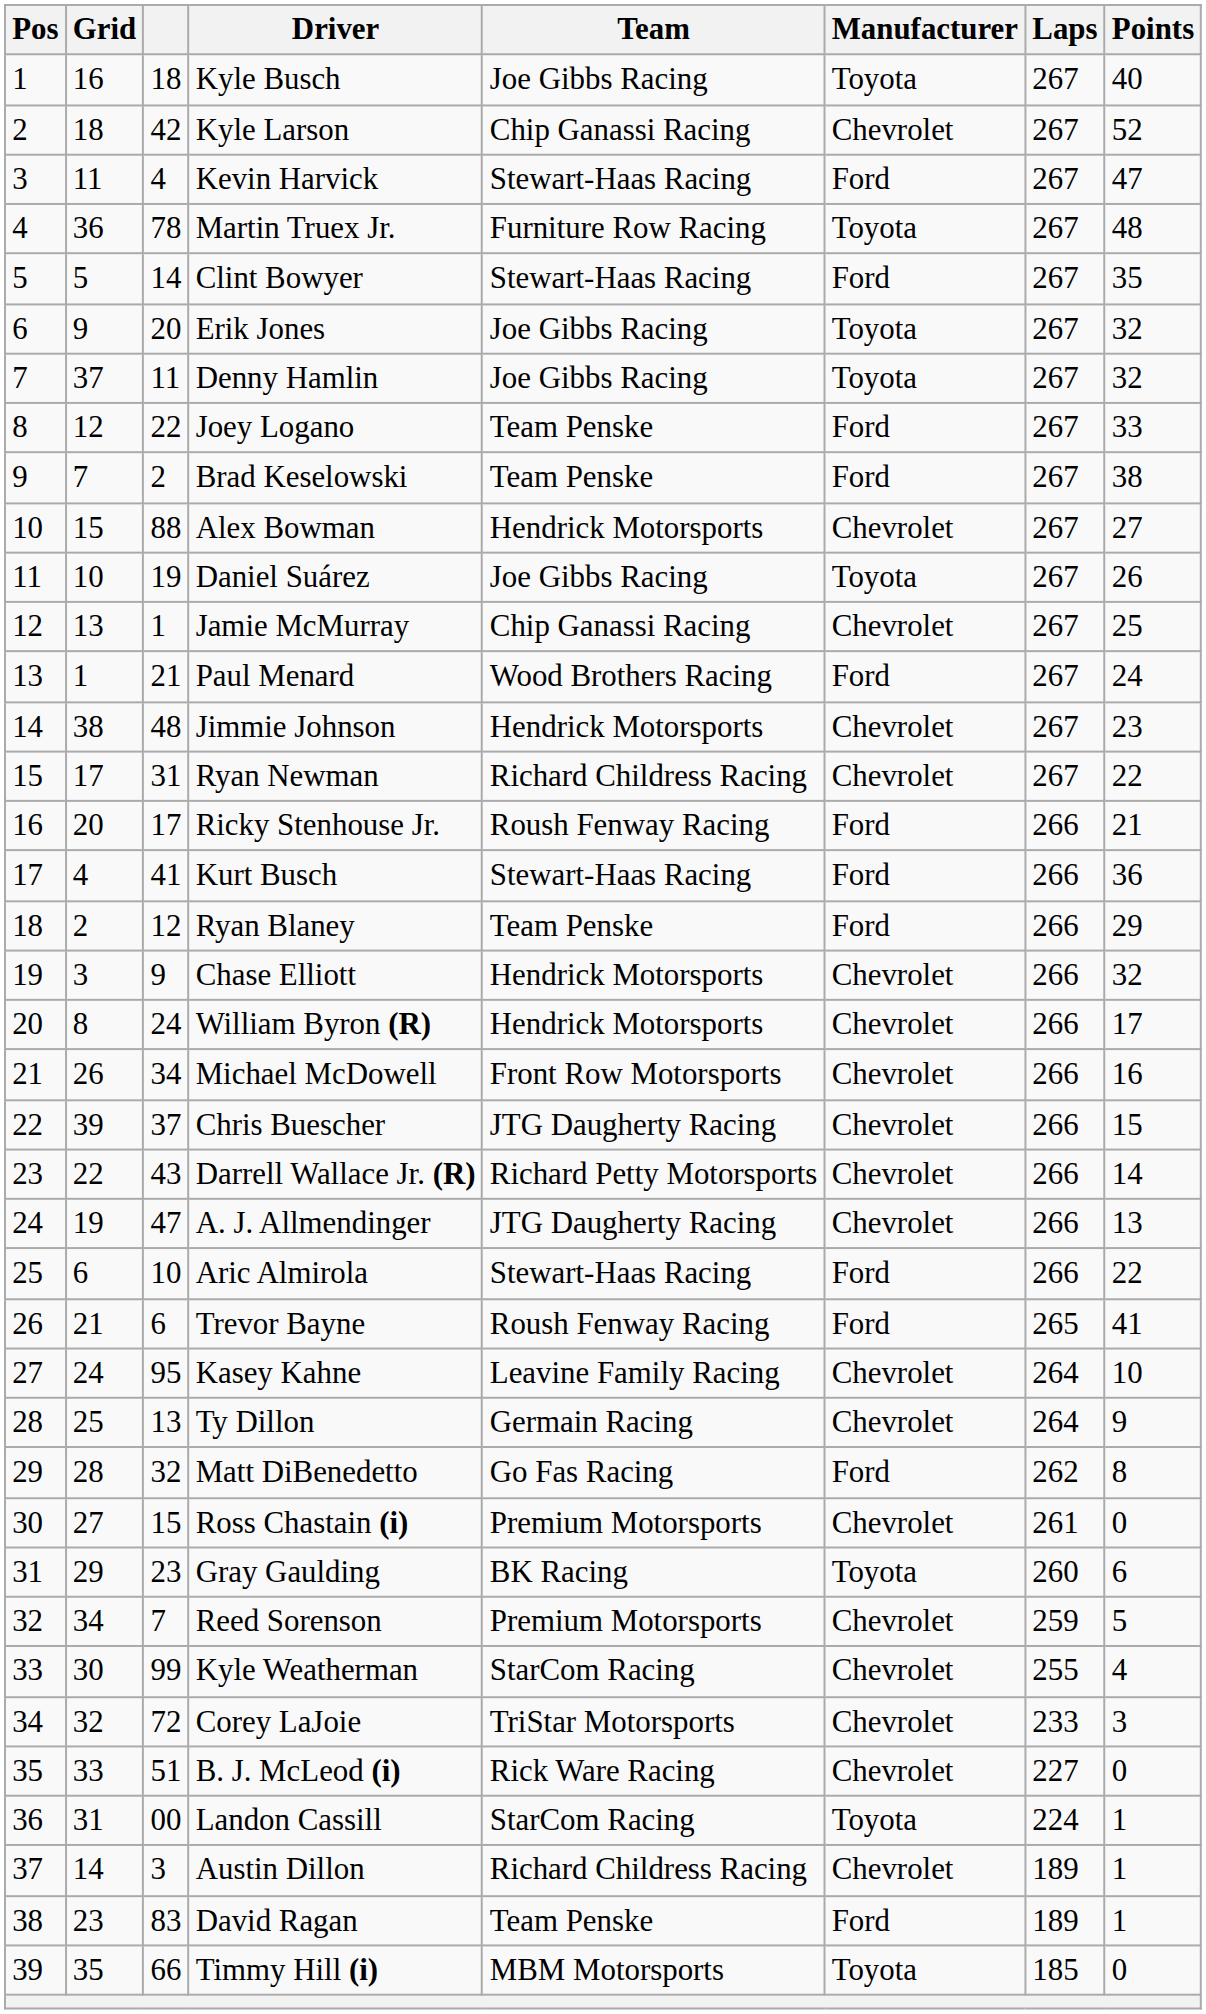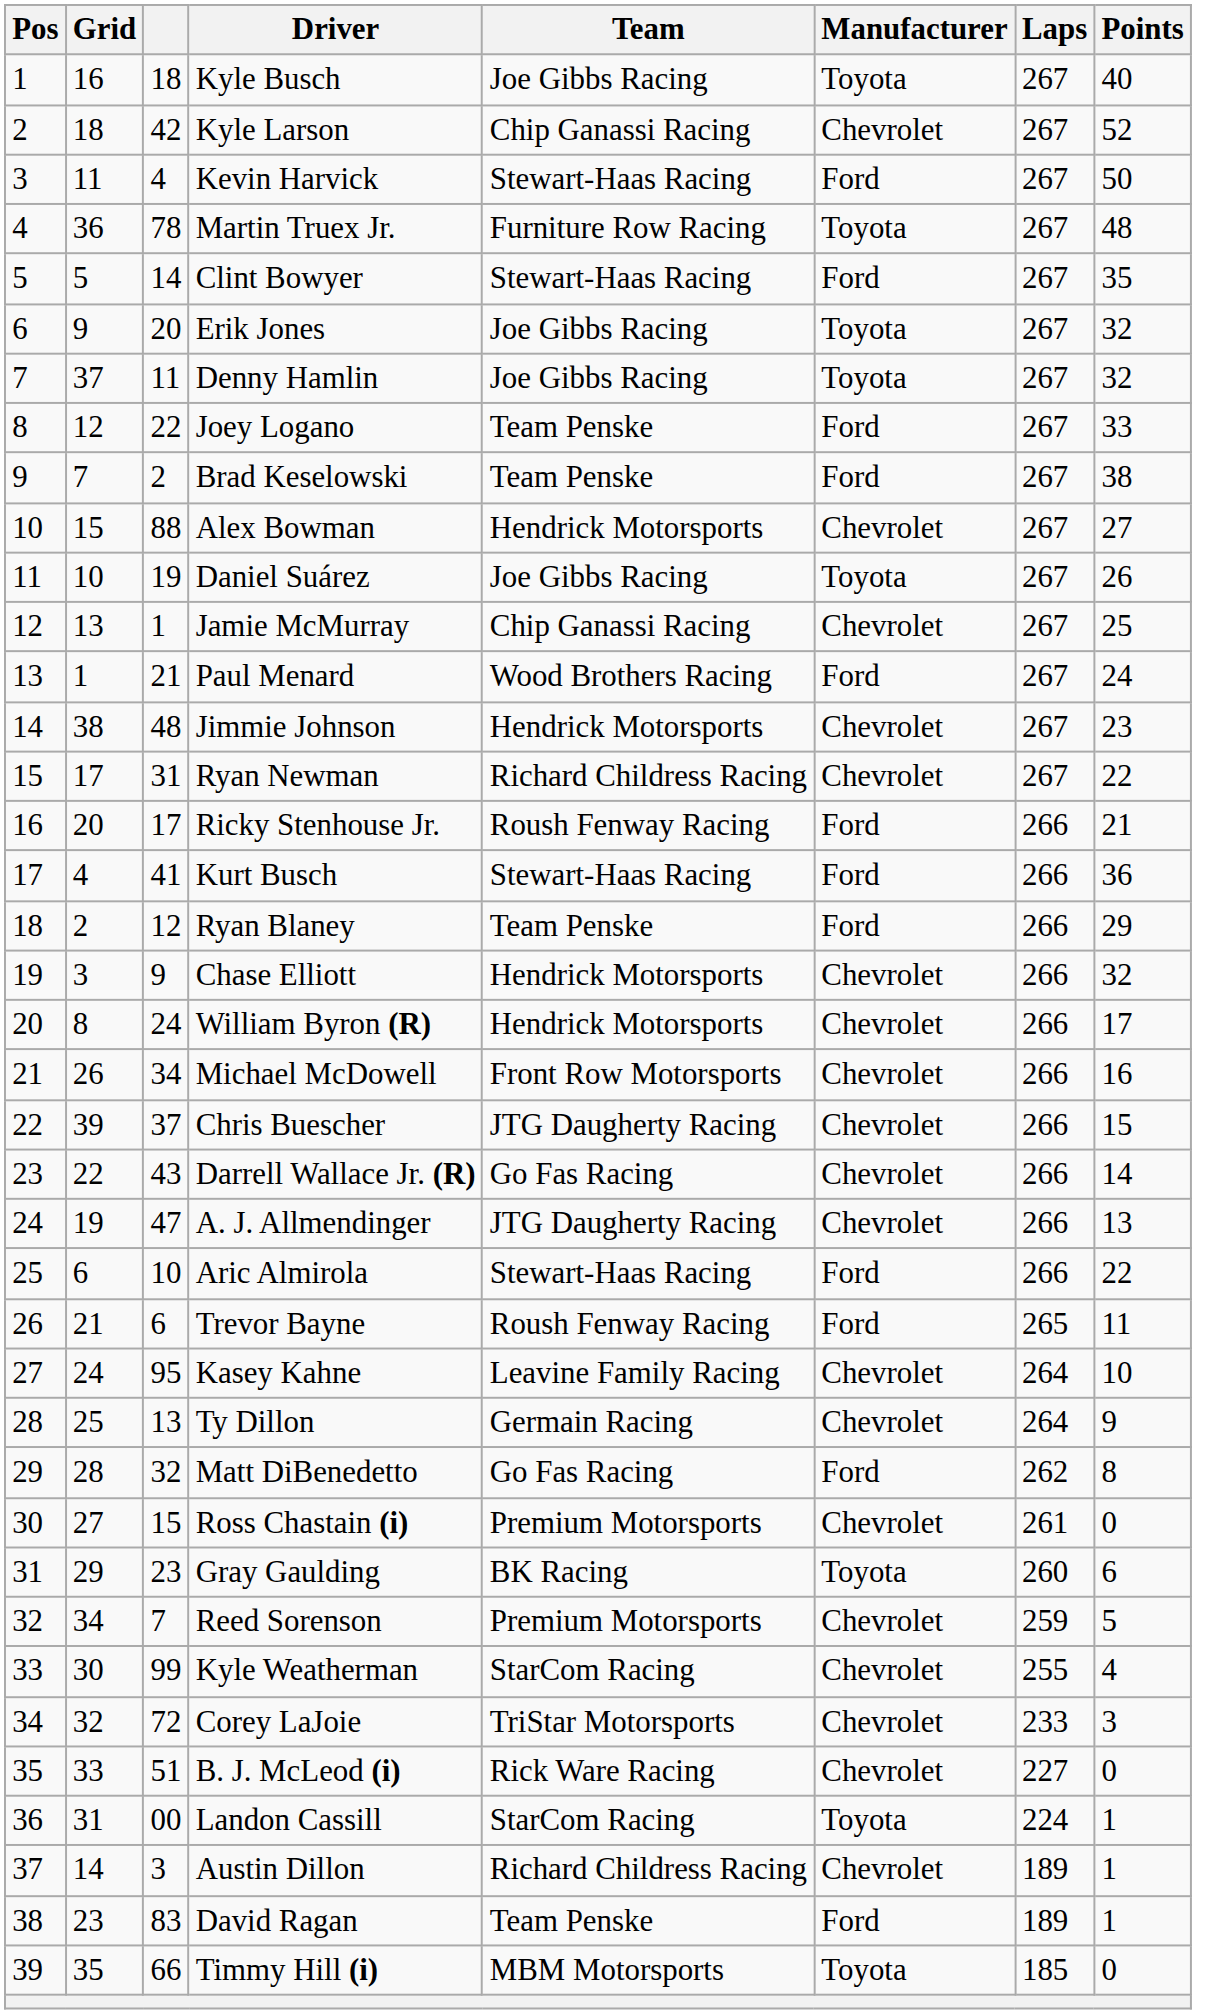Kevin Harvick | Points: 47 -> 50
Darrell Wallace Jr. (R) | Team: Richard Petty Motorsports -> Go Fas Racing
Trevor Bayne | Points: 41 -> 11
